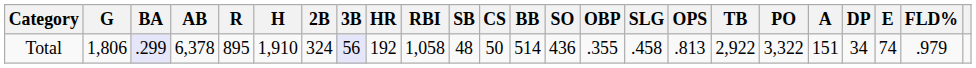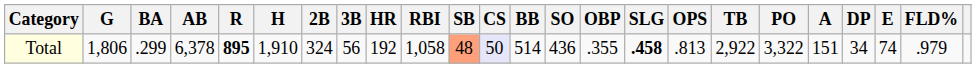row 2 | Category: no background -> lightyellow background
row 2 | BA: lavender background -> no background
row 2 | R: normal -> bold
row 2 | 3B: lavender background -> no background
row 2 | SB: no background -> lightsalmon background
row 2 | CS: no background -> lavender background
row 2 | SLG: normal -> bold
